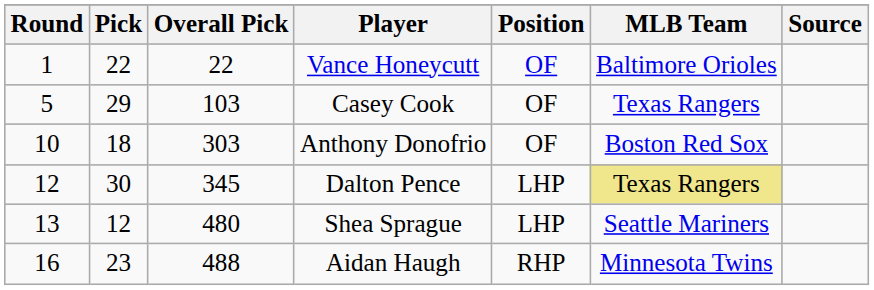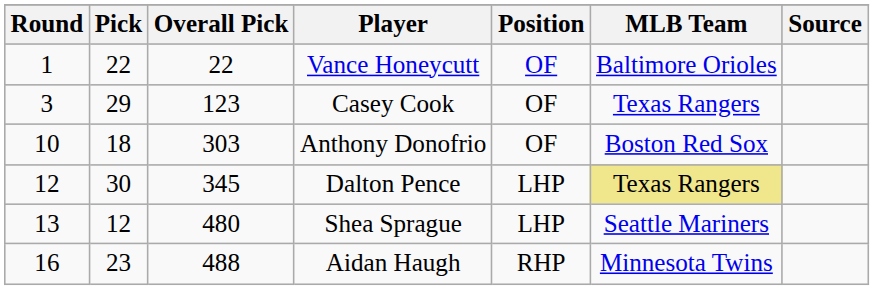Casey Cook | Round: 5 -> 3
Casey Cook | Overall Pick: 103 -> 123
